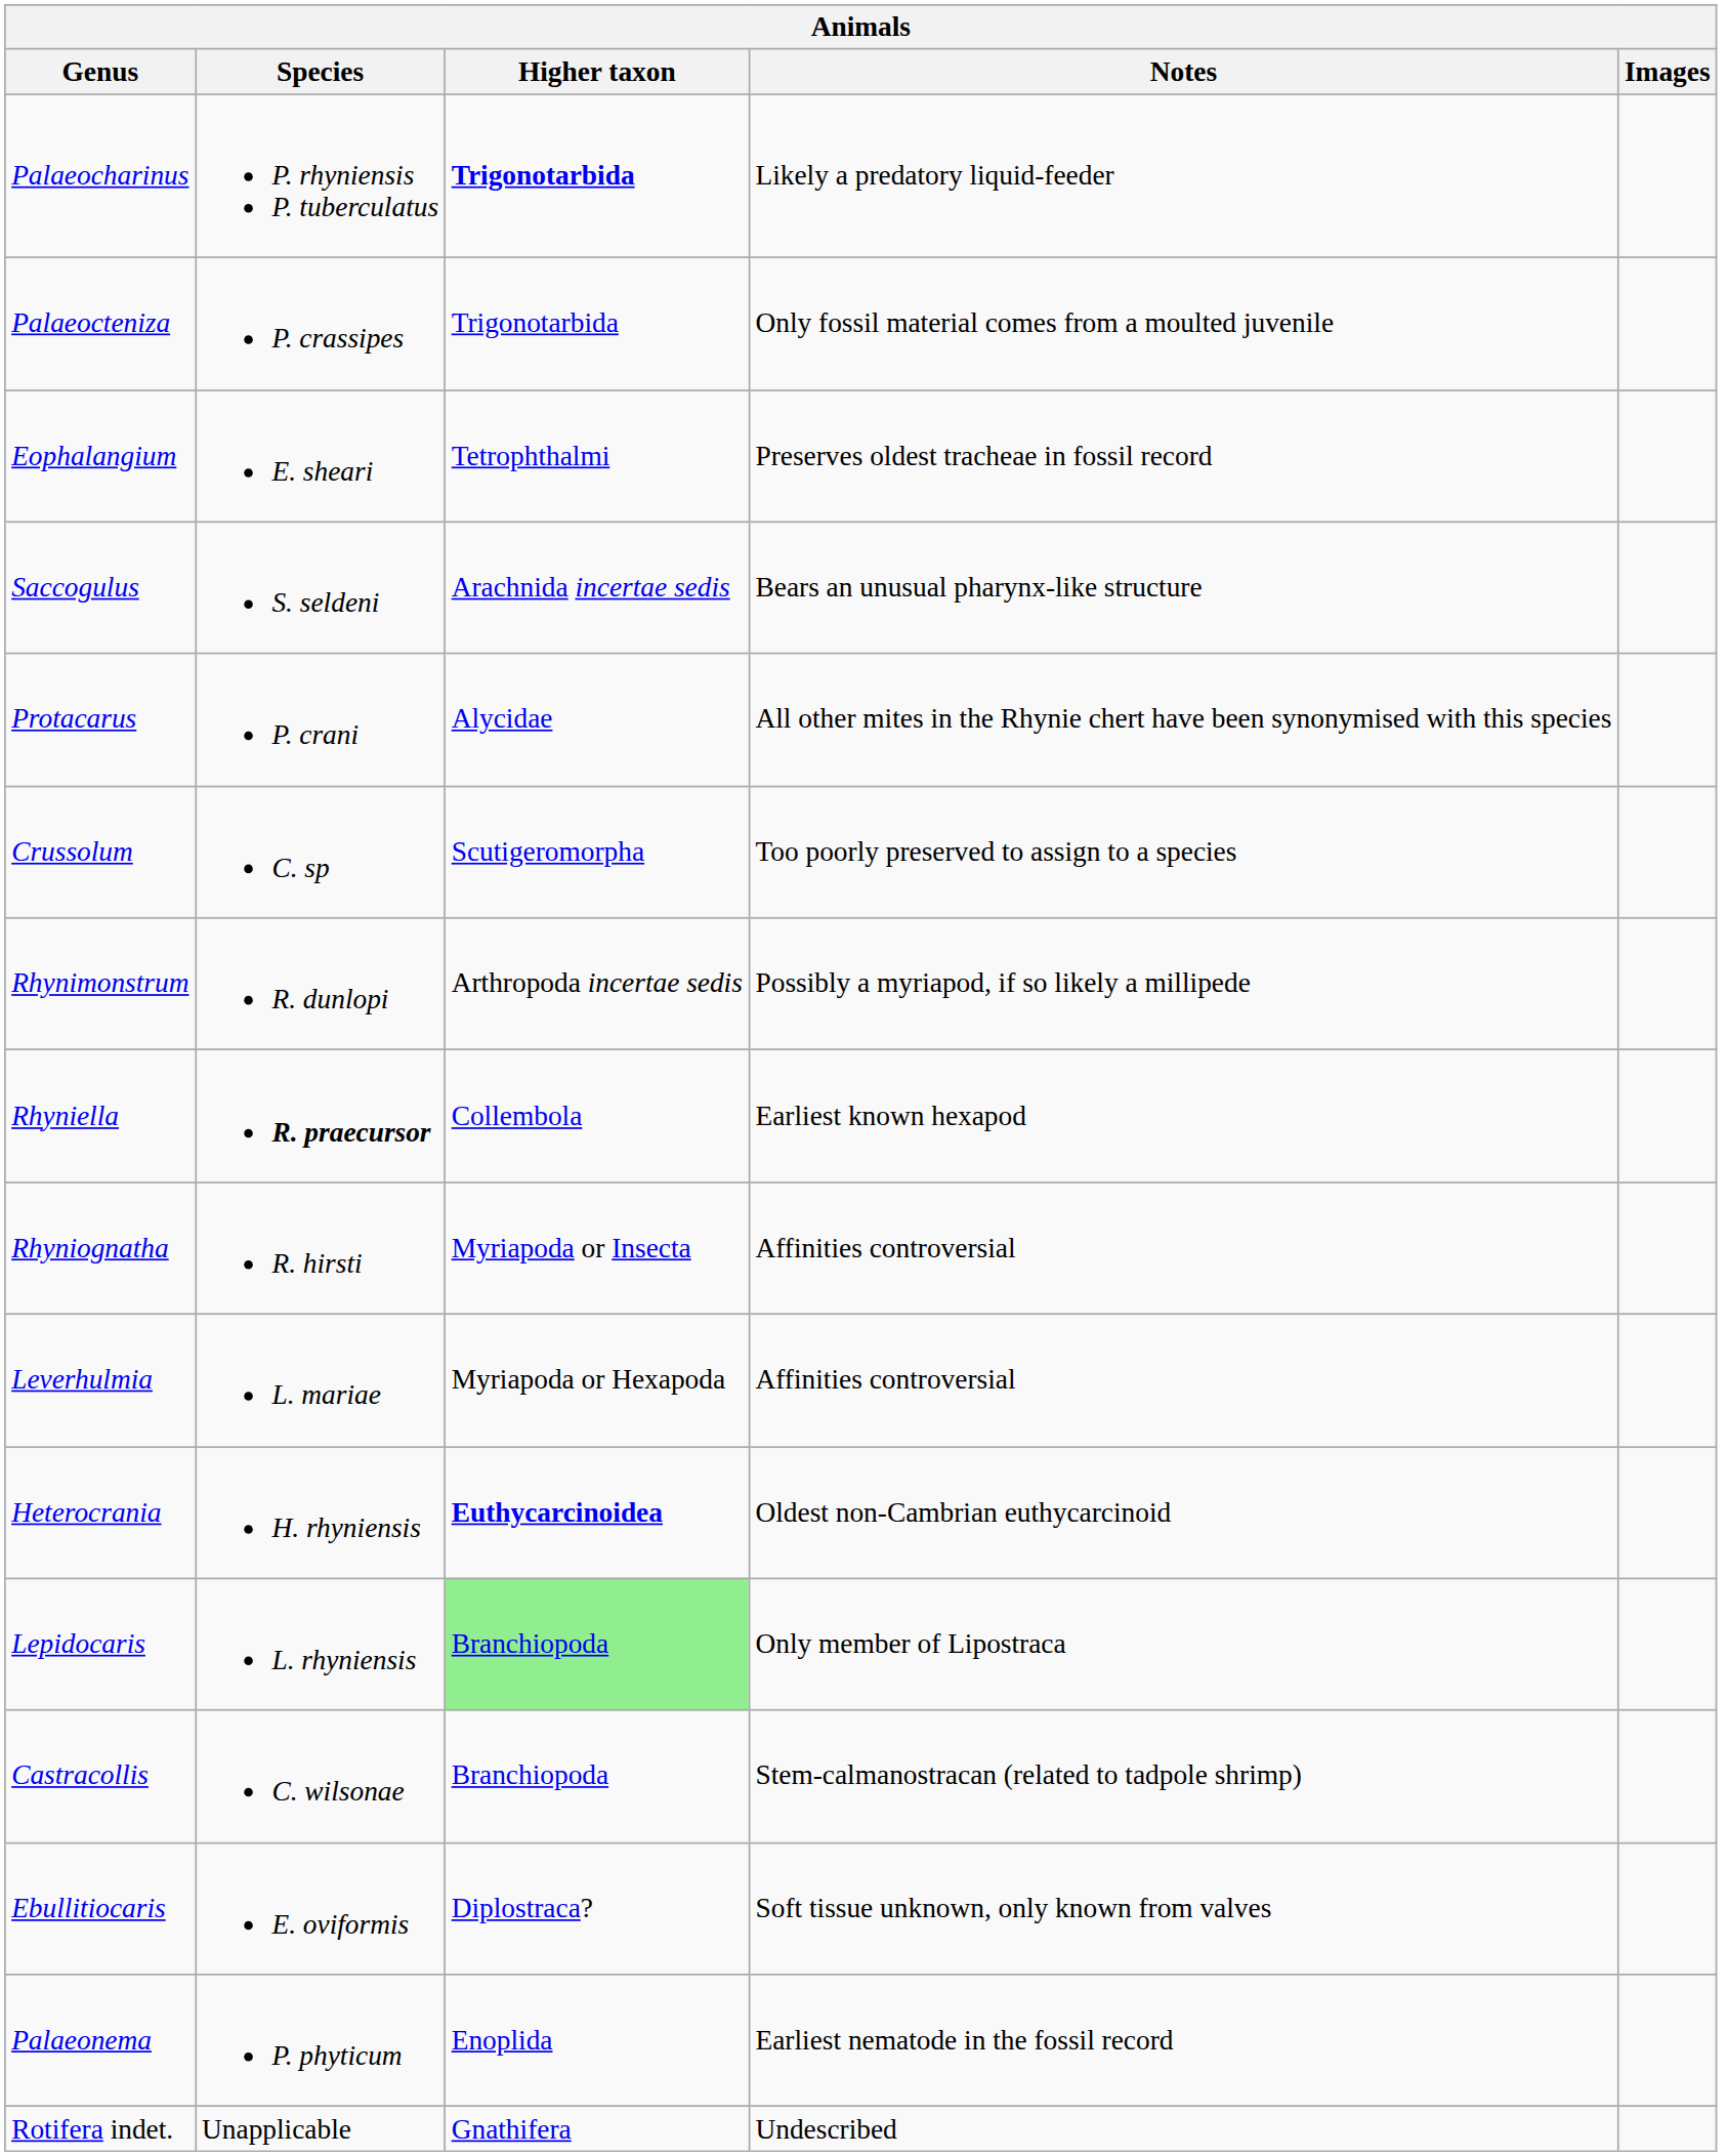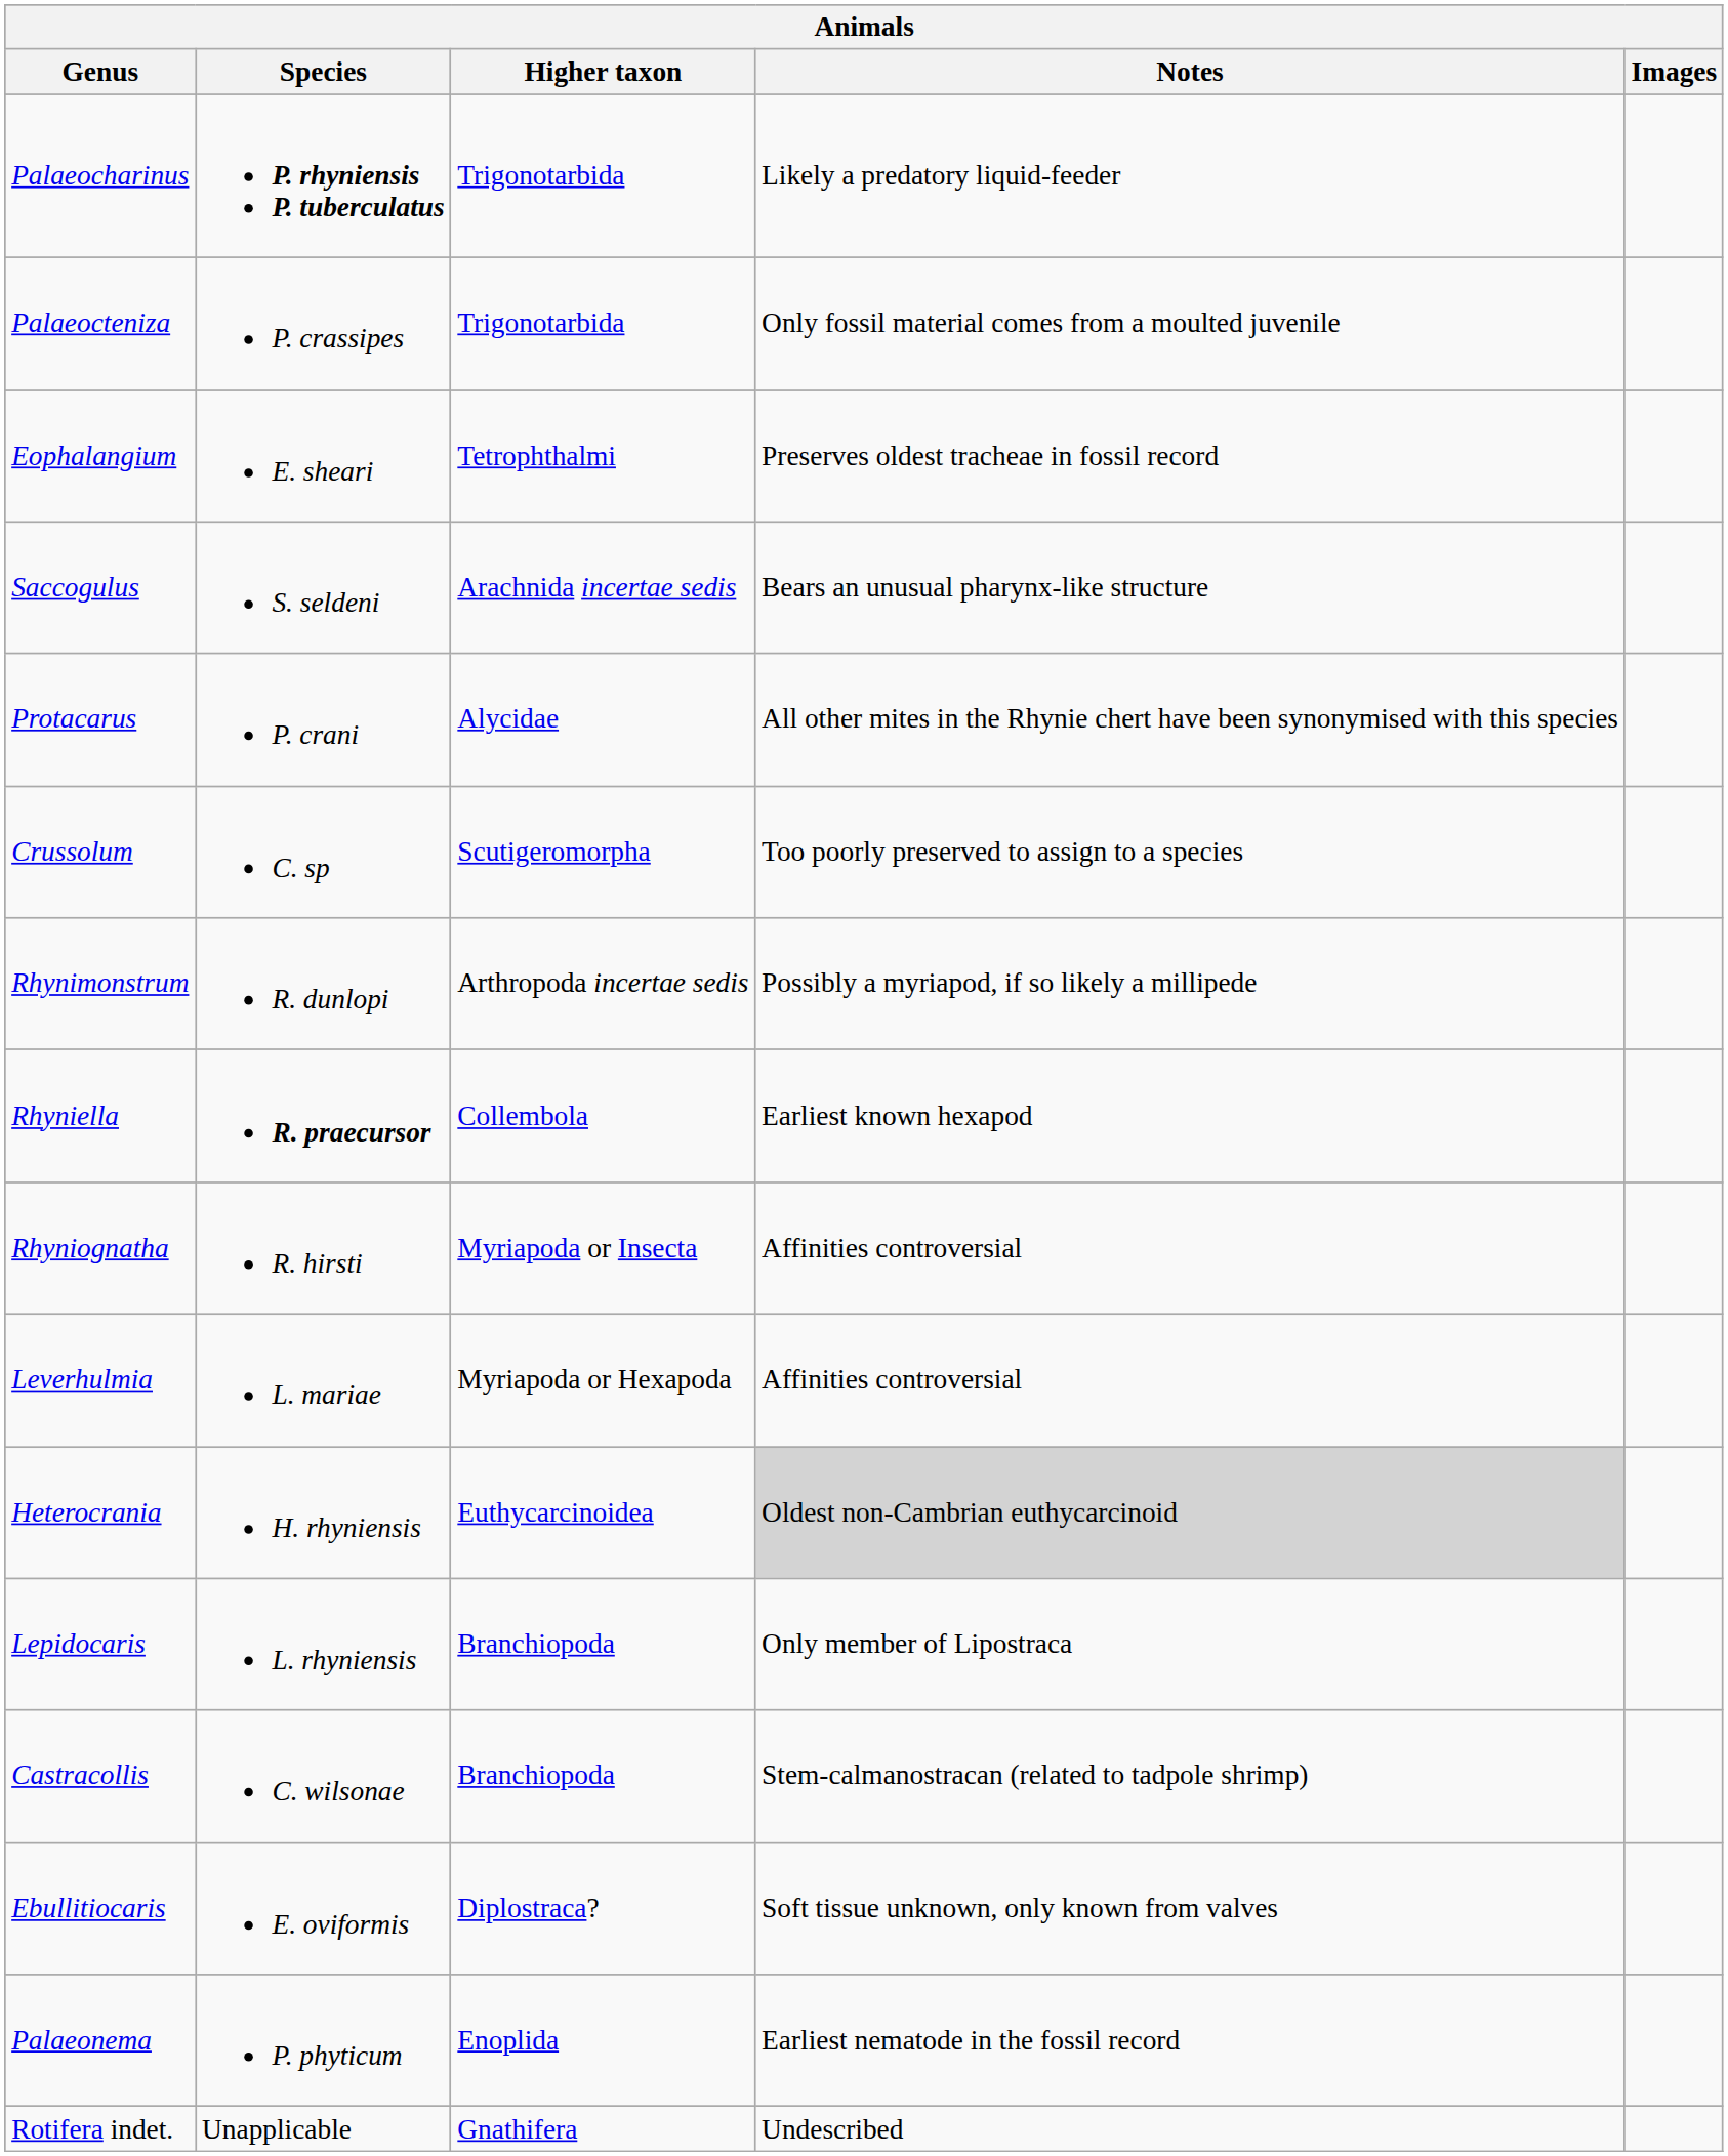Palaeocharinus | Species: normal -> bold
Palaeocharinus | Higher taxon: bold -> normal
Heterocrania | Higher taxon: bold -> normal
Heterocrania | Notes: no background -> lightgrey background
Lepidocaris | Higher taxon: lightgreen background -> no background
